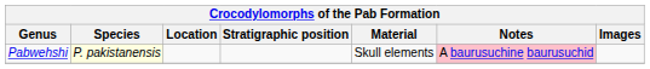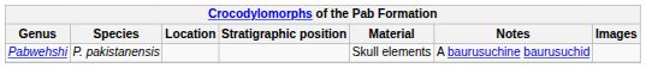Pabwehshi | Species: lightyellow background -> no background
Pabwehshi | Notes: pink background -> no background
